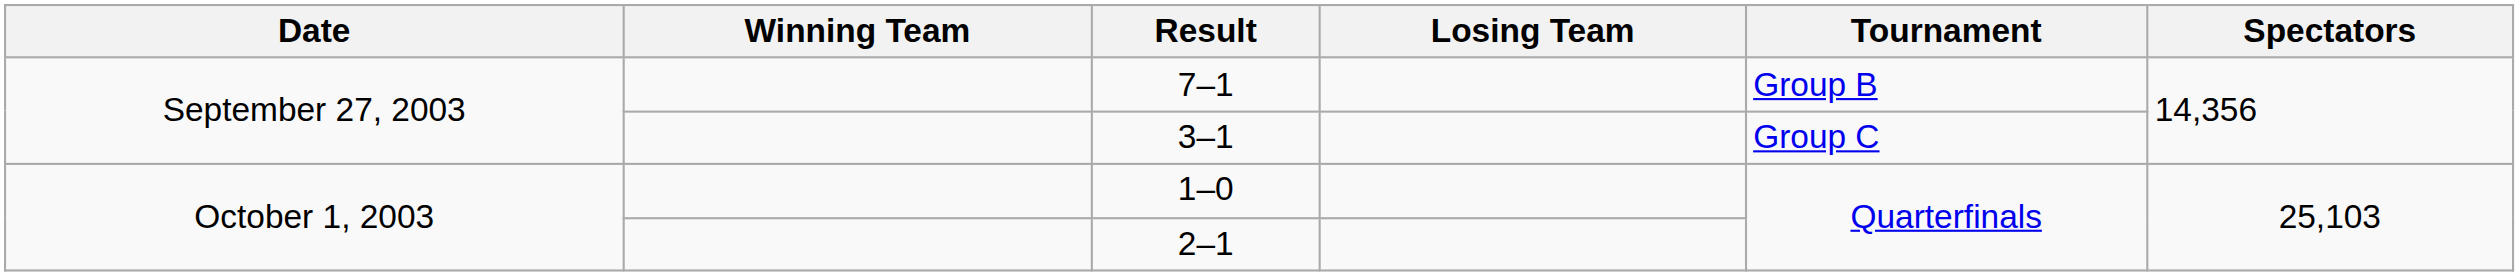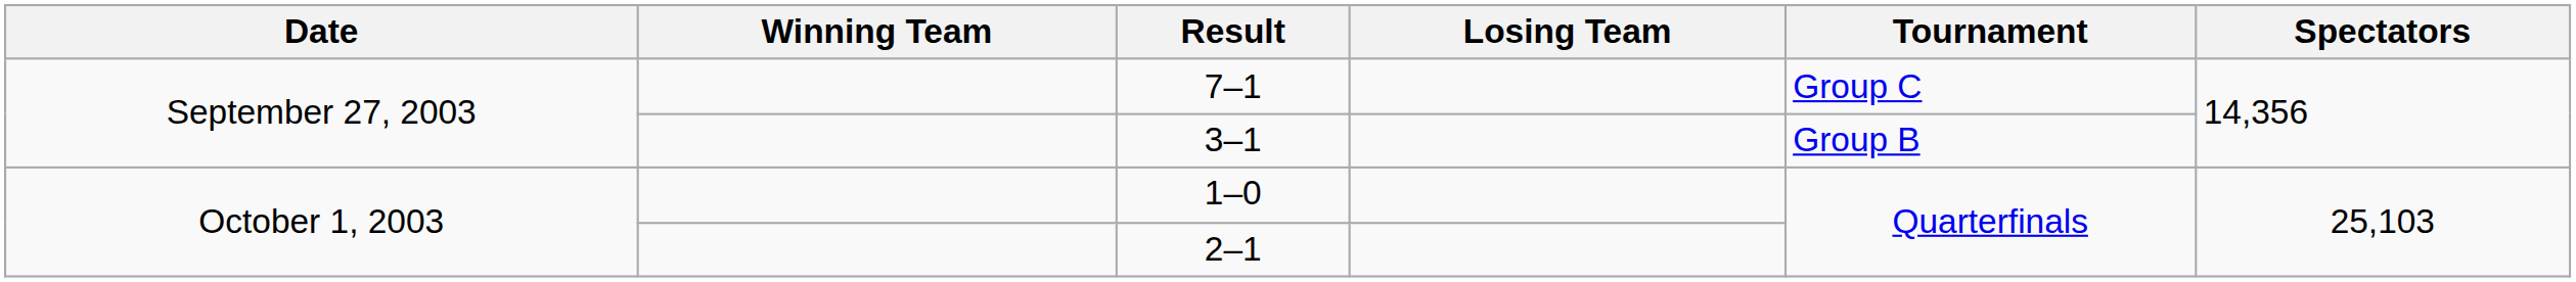7–1 | Tournament: Group B -> Group C
3–1 | Tournament: Group C -> Group B
